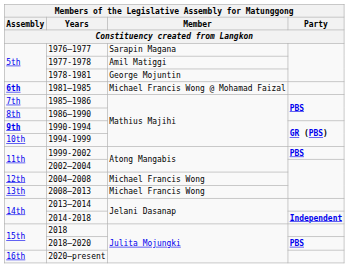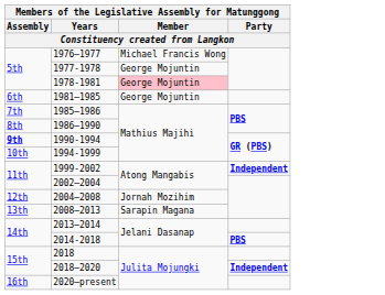1976–1977 | Member: Sarapin Magana -> Michael Francis Wong
1977-1978 | Member: Amil Matiggi -> George Mojuntin
1978-1981 | Member: no background -> pink background
1981–1985 | Assembly: bold -> normal
1981–1985 | Member: Michael Francis Wong @ Mohamad Faizal -> George Mojuntin
1999-2002 | Party: PBS -> Independent
2004–2008 | Member: Michael Francis Wong -> Jornah Mozihim
2008–2013 | Member: Michael Francis Wong -> Sarapin Magana
2014-2018 | Party: Independent -> PBS
2018–2020 | Party: PBS -> Independent
